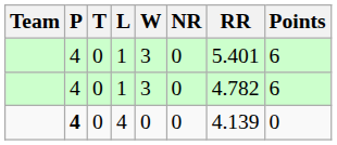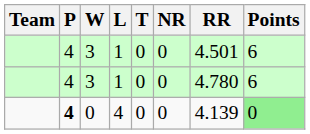columns swapped: W <-> T
row 2 | RR: 5.401 -> 4.501
row 3 | RR: 4.782 -> 4.780
row 4 | Points: no background -> lightgreen background
